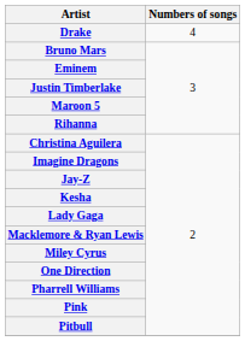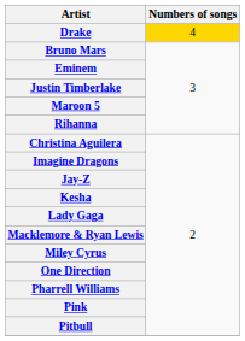Drake | Numbers of songs: no background -> gold background
